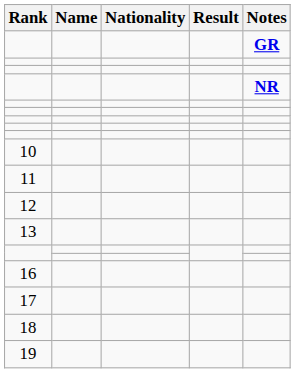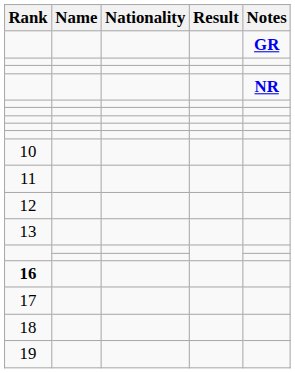16 | Rank: normal -> bold
